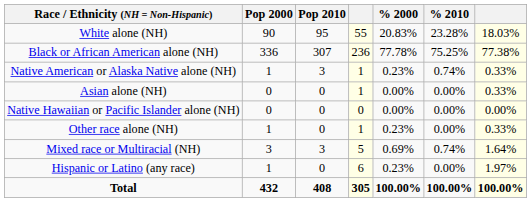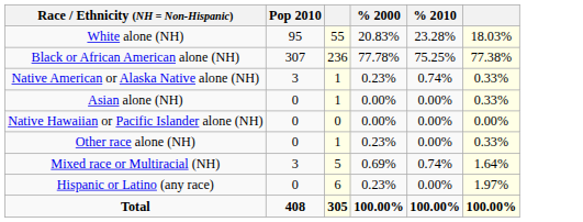- column: Pop 2000 | 90 | 336 | 1 | 0 | 0 | 1 | 3 | 1 | 432
